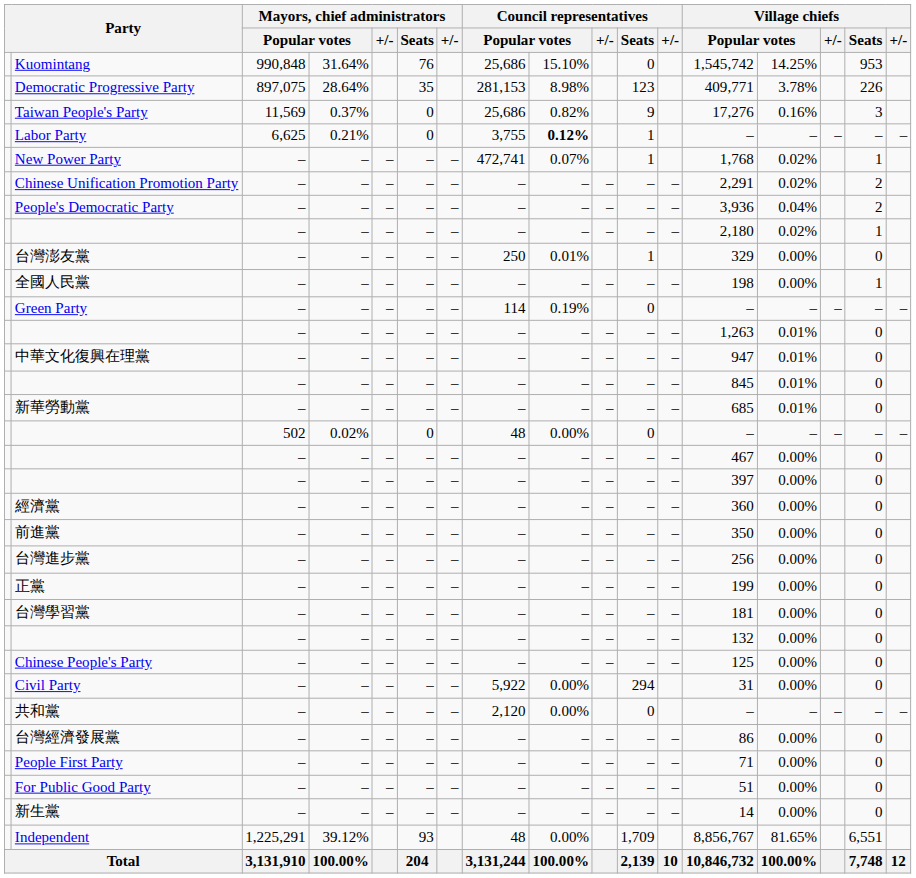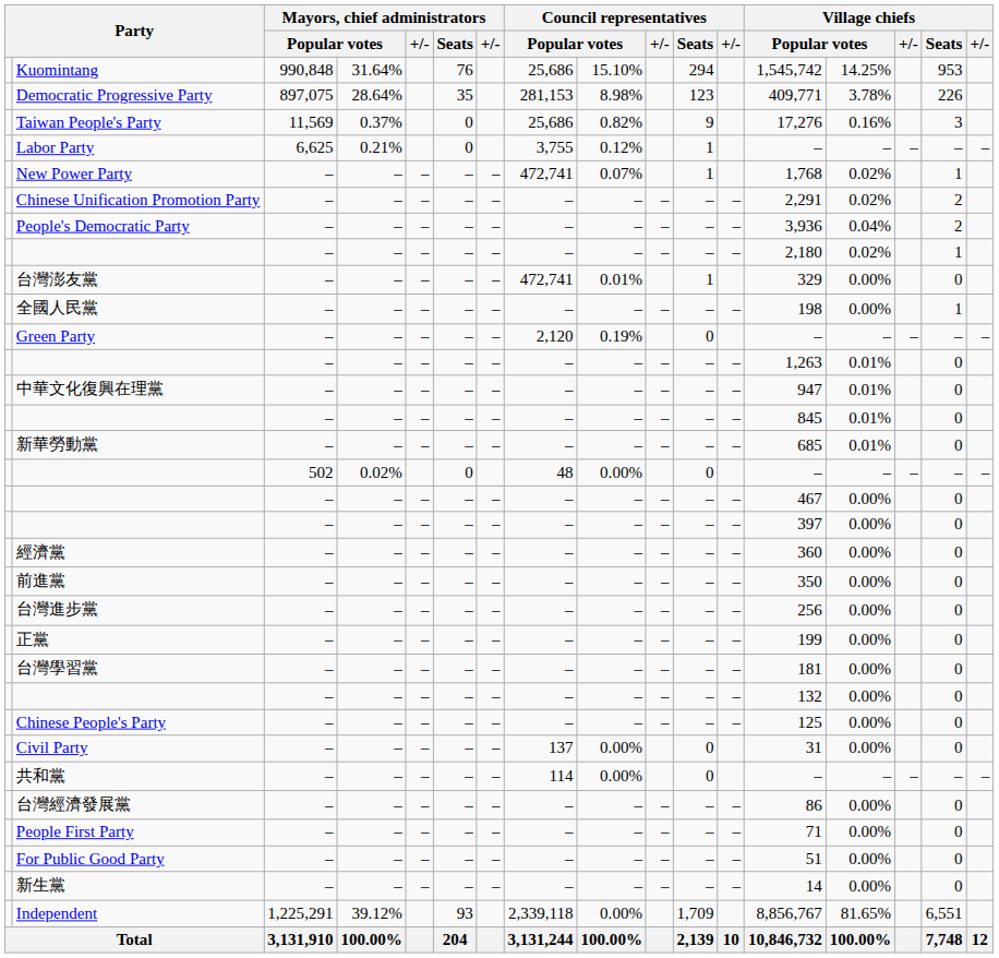Kuomintang | Council representatives / Seats: 0 -> 294
Labor Party | column 9: bold -> normal
台灣澎友黨 | column 8: 250 -> 472,741
Green Party | column 8: 114 -> 2,120
Civil Party | column 8: 5,922 -> 137
Civil Party | Council representatives / Seats: 294 -> 0
共和黨 | column 8: 2,120 -> 114
Independent | column 8: 48 -> 2,339,118
